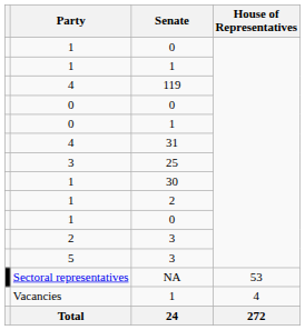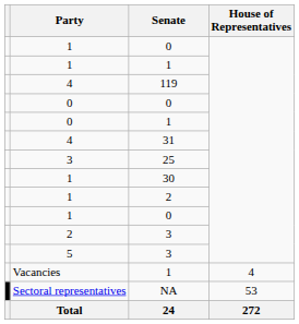rows swapped: NA <-> Vacancies / 1
